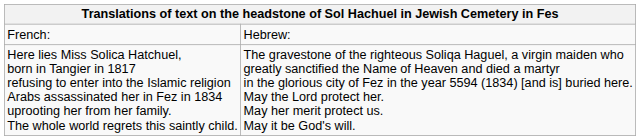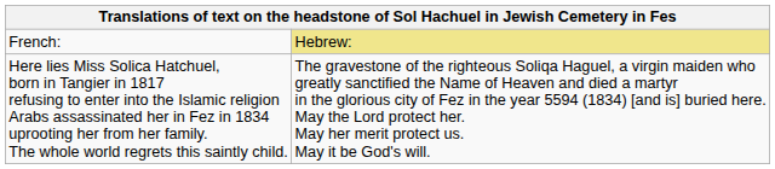French: | column 2: no background -> khaki background
